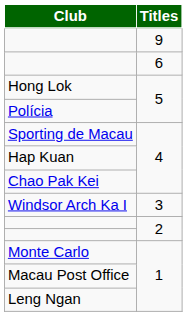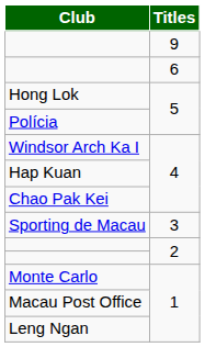row 6 | Club: Sporting de Macau -> Windsor Arch Ka I
row 9 | Club: Windsor Arch Ka I -> Sporting de Macau
